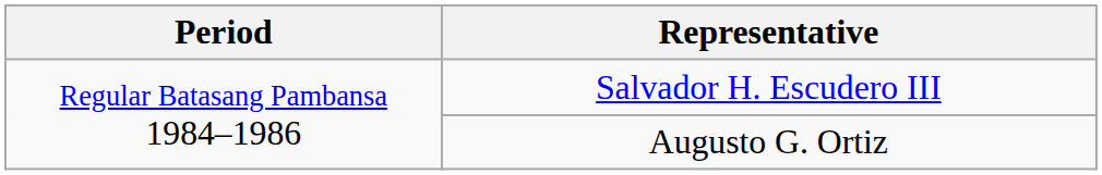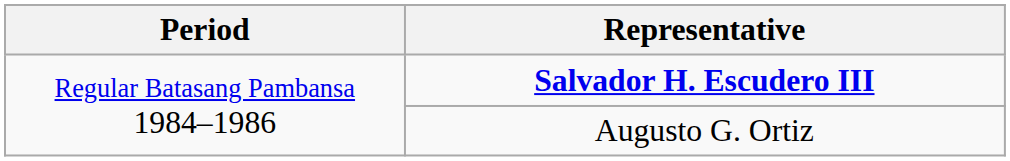Salvador H. Escudero III | Representative: normal -> bold
